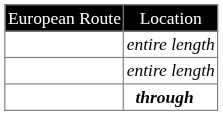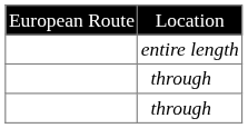row 3 | column 2: entire length -> through
row 4 | column 2: bold -> normal
